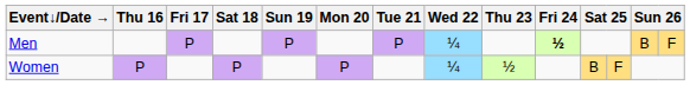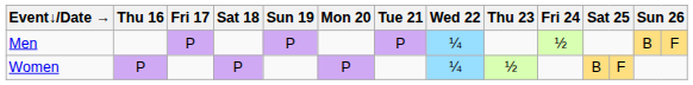Men | Fri 24: bold -> normal
